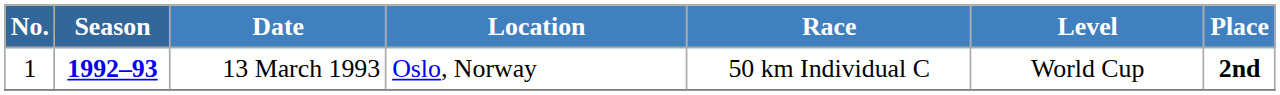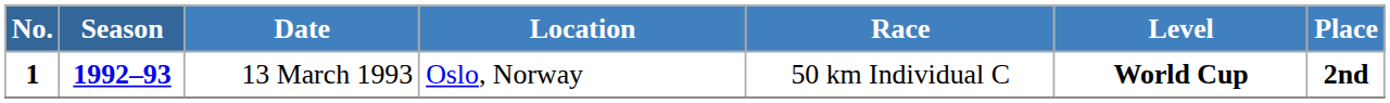13 March 1993 | No.: normal -> bold
13 March 1993 | Level: normal -> bold
